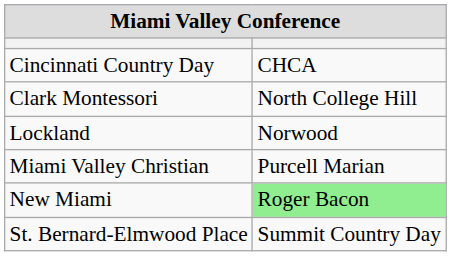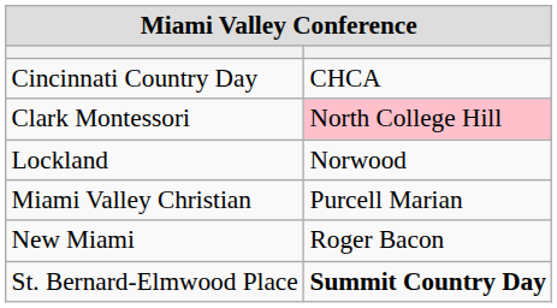Clark Montessori | column 2: no background -> pink background
New Miami | column 2: lightgreen background -> no background
St. Bernard-Elmwood Place | column 2: normal -> bold
